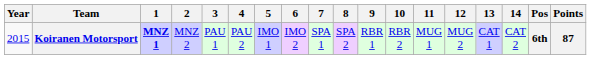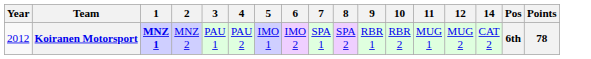- column: 13 | CAT 1
Koiranen Motorsport | Year: 2015 -> 2012
Koiranen Motorsport | Points: 87 -> 78
